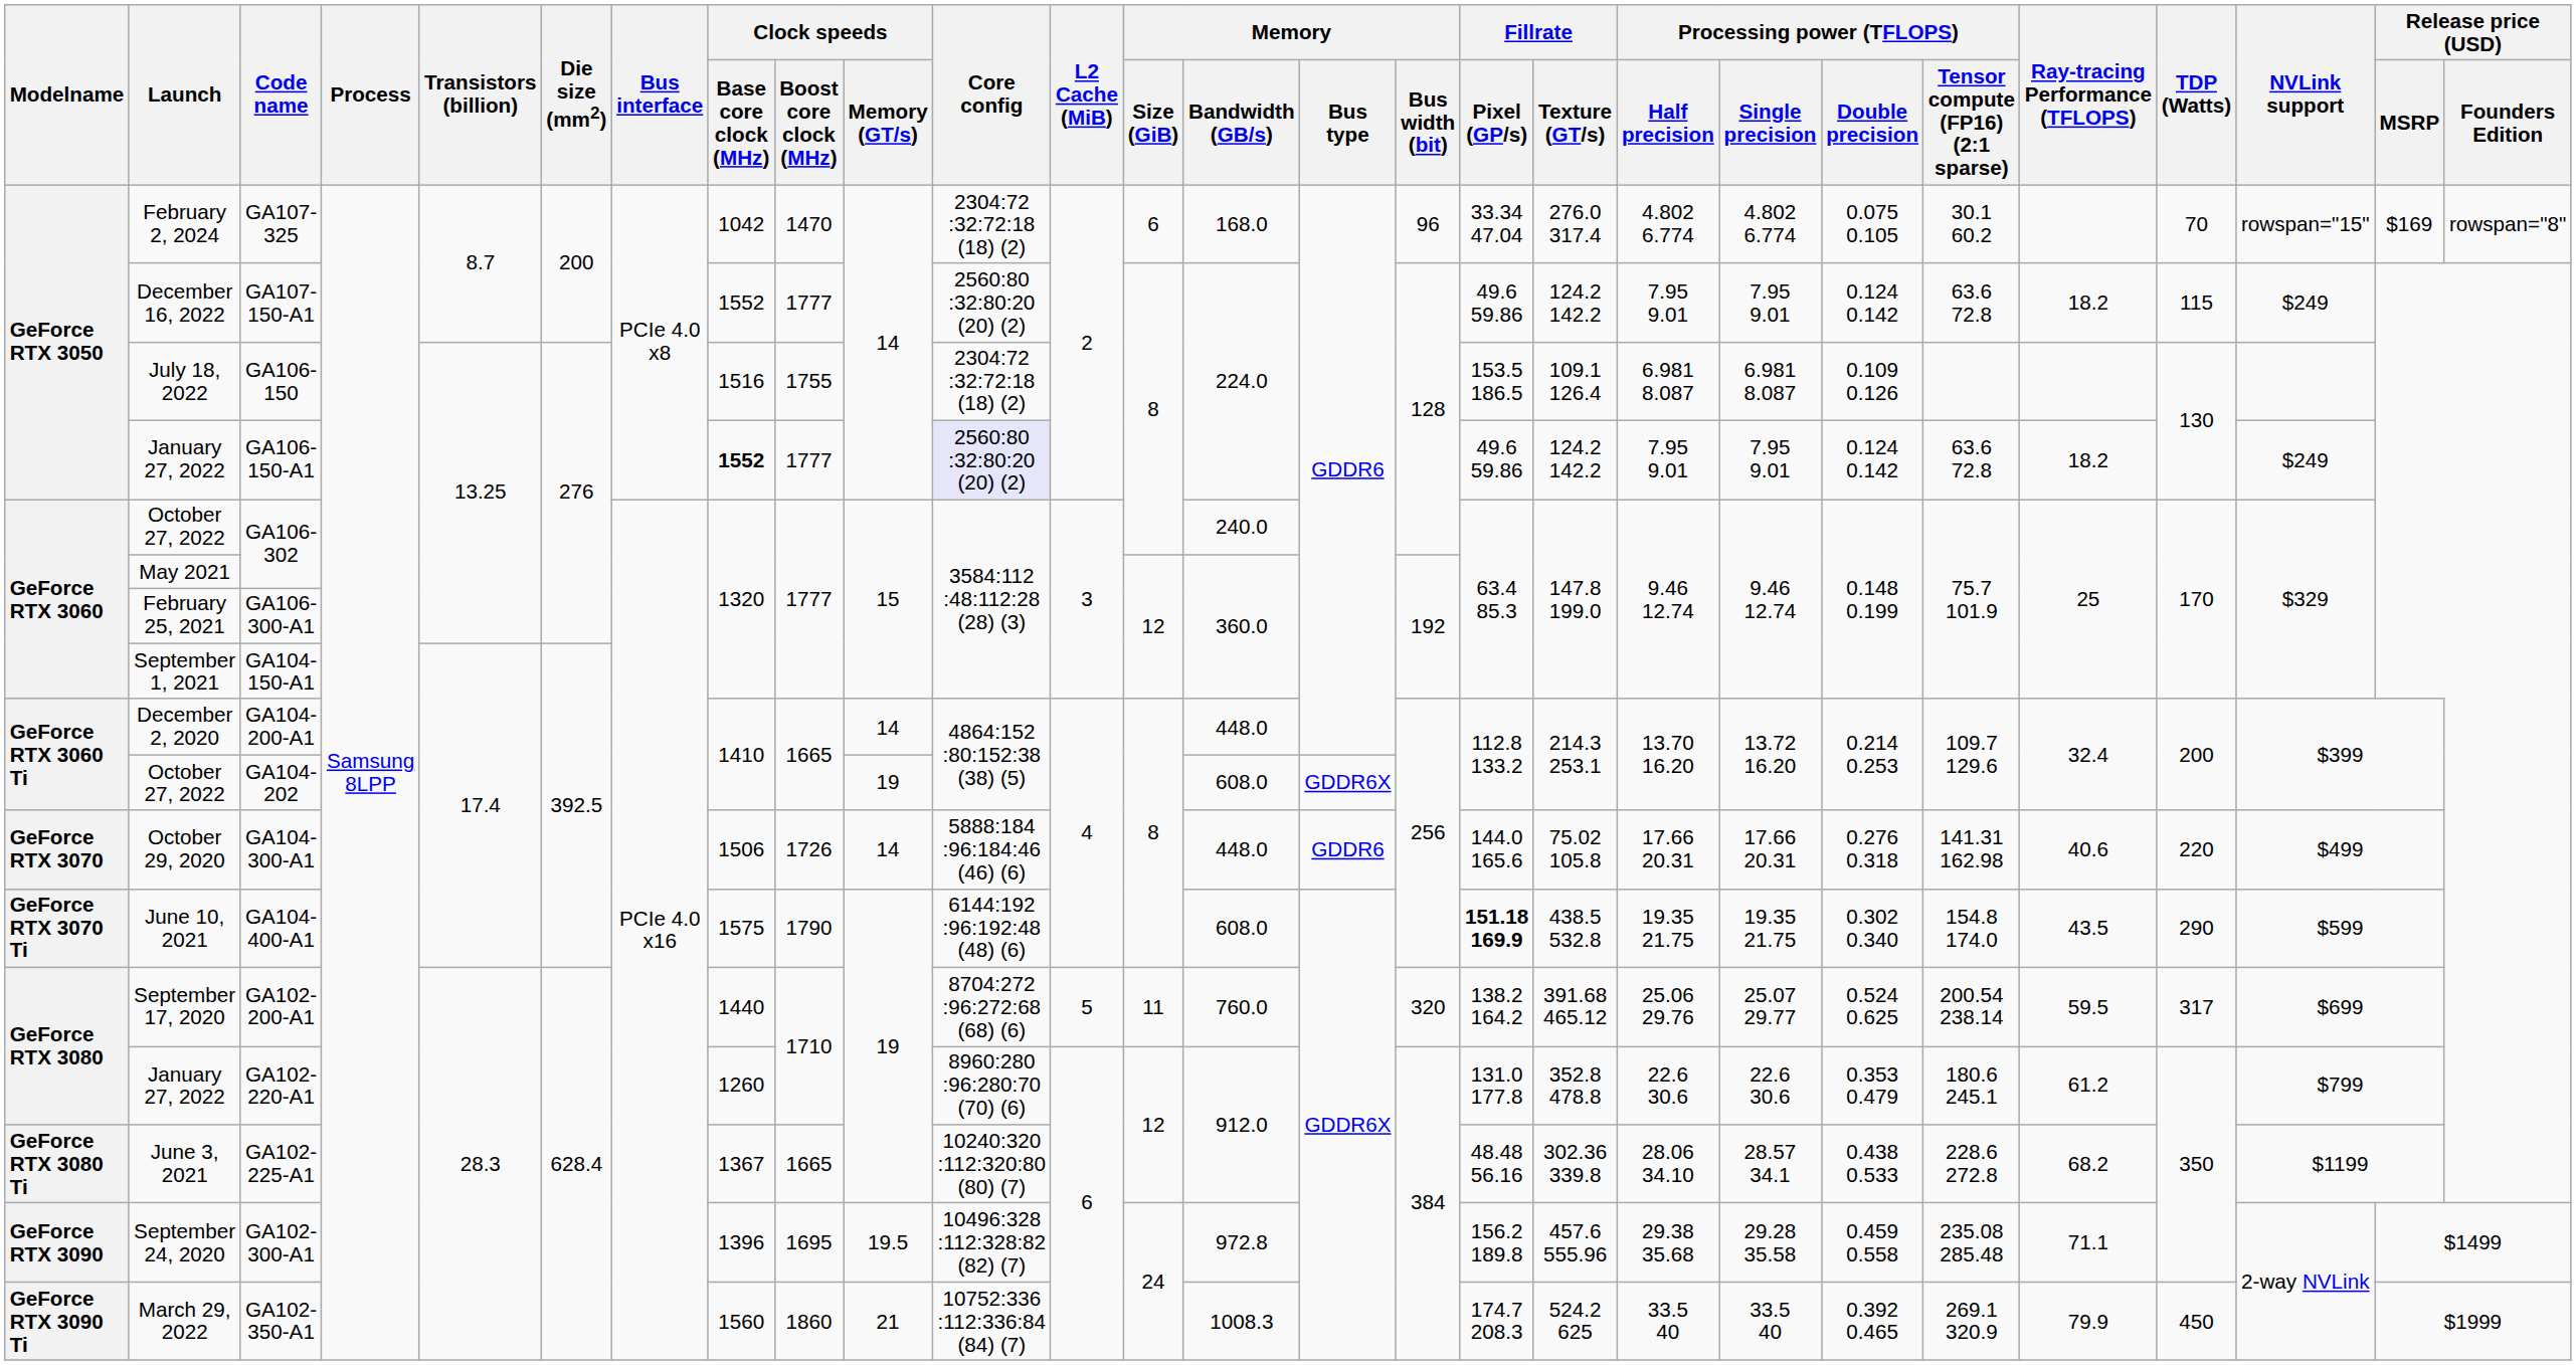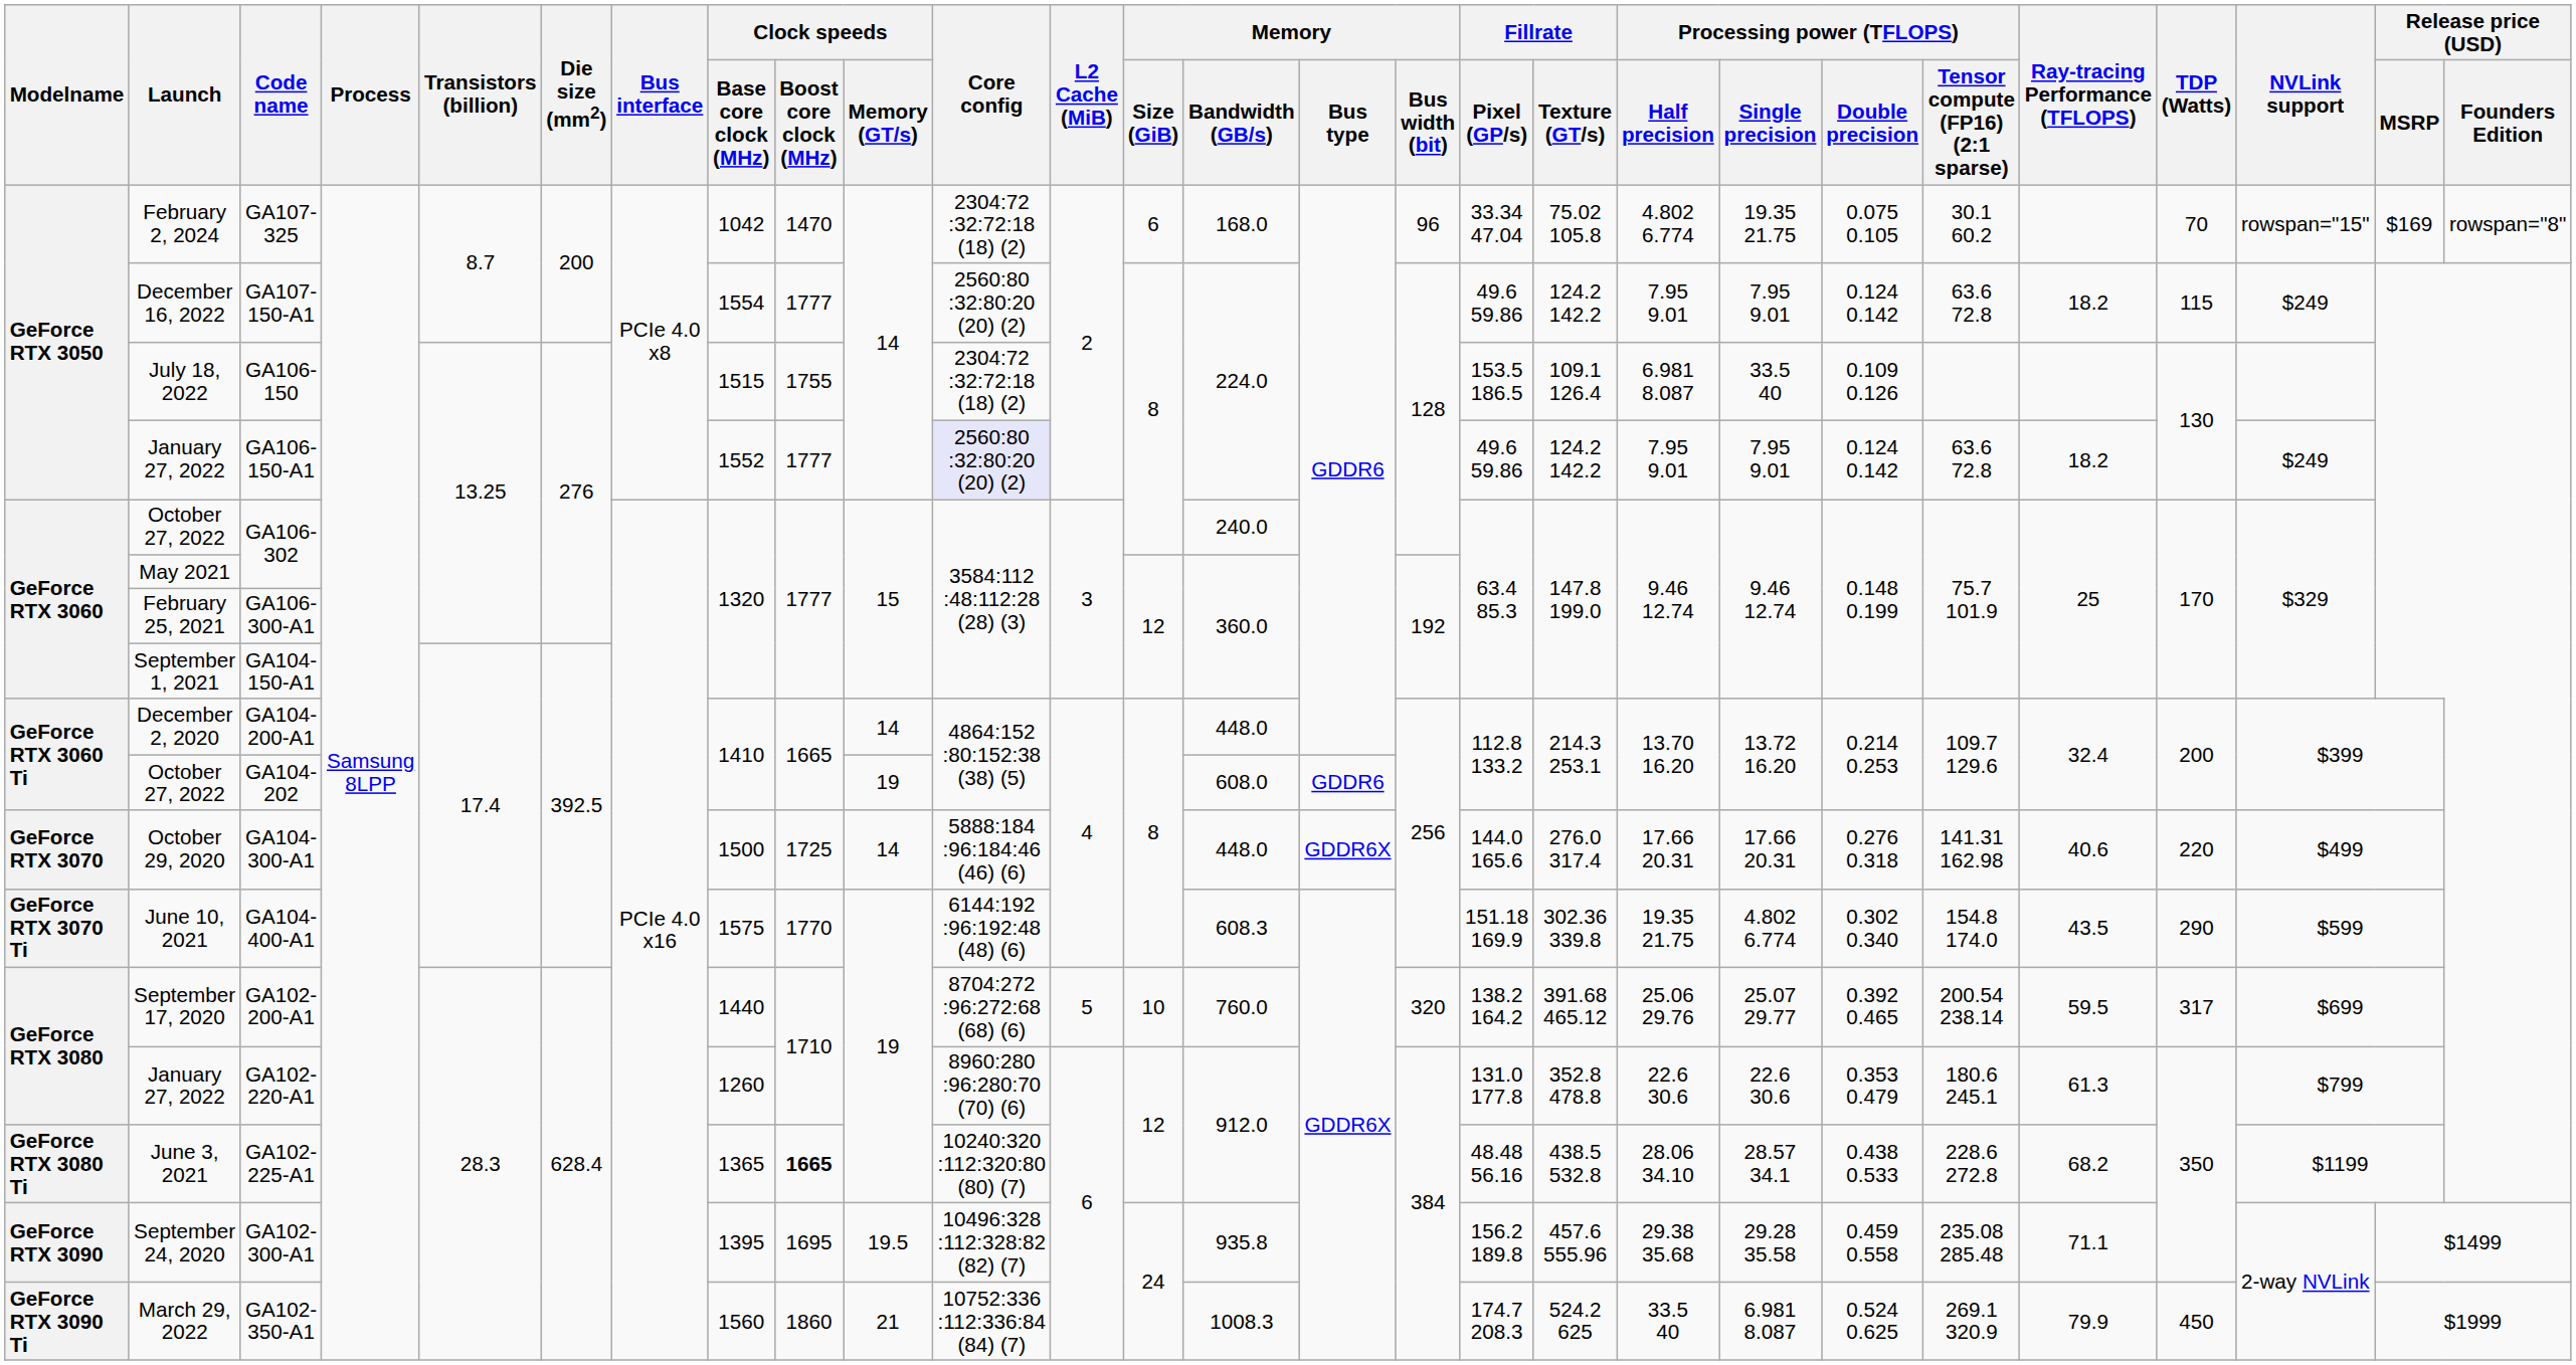GA107-325 | Fillrate / Texture (GT/s): 276.0 317.4 -> 75.02 105.8
GA107-325 | Processing power (TFLOPS) / Single precision: 4.802 6.774 -> 19.35 21.75
GA107-150-A1 | Clock speeds / Base core clock (MHz): 1552 -> 1554
GA106-150 | Clock speeds / Base core clock (MHz): 1516 -> 1515
GA106-150 | Processing power (TFLOPS) / Single precision: 6.981 8.087 -> 33.5 40
GA106-150-A1 | Clock speeds / Base core clock (MHz): bold -> normal
GA104-202 | Memory / Bus type: GDDR6X -> GDDR6
GA104-300-A1 | Clock speeds / Base core clock (MHz): 1506 -> 1500
GA104-300-A1 | Clock speeds / Boost core clock (MHz): 1726 -> 1725
GA104-300-A1 | Memory / Bus type: GDDR6 -> GDDR6X
GA104-300-A1 | Fillrate / Texture (GT/s): 75.02 105.8 -> 276.0 317.4
GA104-400-A1 | Clock speeds / Boost core clock (MHz): 1790 -> 1770
GA104-400-A1 | Memory / Bandwidth (GB/s): 608.0 -> 608.3
GA104-400-A1 | Fillrate / Pixel (GP/s): bold -> normal
GA104-400-A1 | Fillrate / Texture (GT/s): 438.5 532.8 -> 302.36 339.8
GA104-400-A1 | Processing power (TFLOPS) / Single precision: 19.35 21.75 -> 4.802 6.774
GA102-200-A1 | Memory / Size (GiB): 11 -> 10
GA102-200-A1 | Processing power (TFLOPS) / Double precision: 0.524 0.625 -> 0.392 0.465
GA102-220-A1 | Ray-tracing Performance (TFLOPS): 61.2 -> 61.3
GA102-225-A1 | Clock speeds / Base core clock (MHz): 1367 -> 1365
GA102-225-A1 | Clock speeds / Boost core clock (MHz): normal -> bold
GA102-225-A1 | Fillrate / Texture (GT/s): 302.36 339.8 -> 438.5 532.8
GA102-300-A1 | Clock speeds / Base core clock (MHz): 1396 -> 1395
GA102-300-A1 | Memory / Bandwidth (GB/s): 972.8 -> 935.8
GA102-350-A1 | Processing power (TFLOPS) / Single precision: 33.5 40 -> 6.981 8.087
GA102-350-A1 | Processing power (TFLOPS) / Double precision: 0.392 0.465 -> 0.524 0.625
